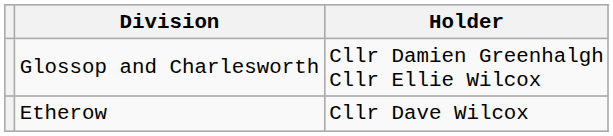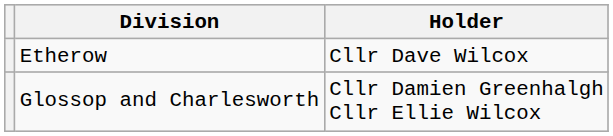rows swapped: Etherow <-> Glossop and Charlesworth
